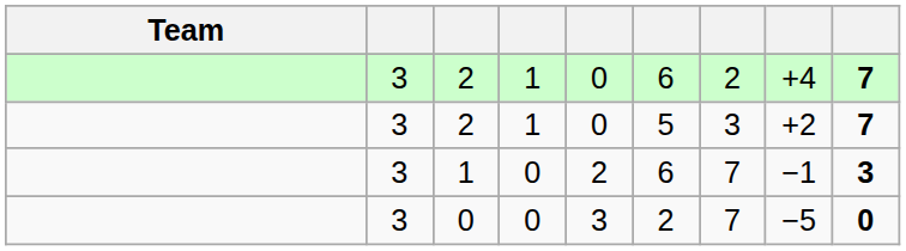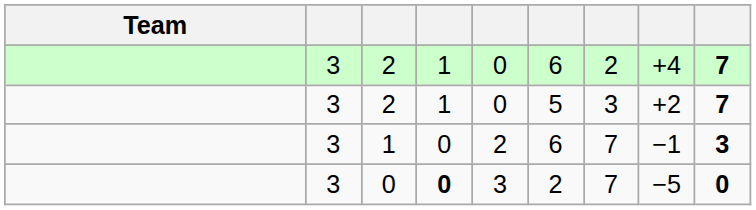row 5 | column 4: normal -> bold
